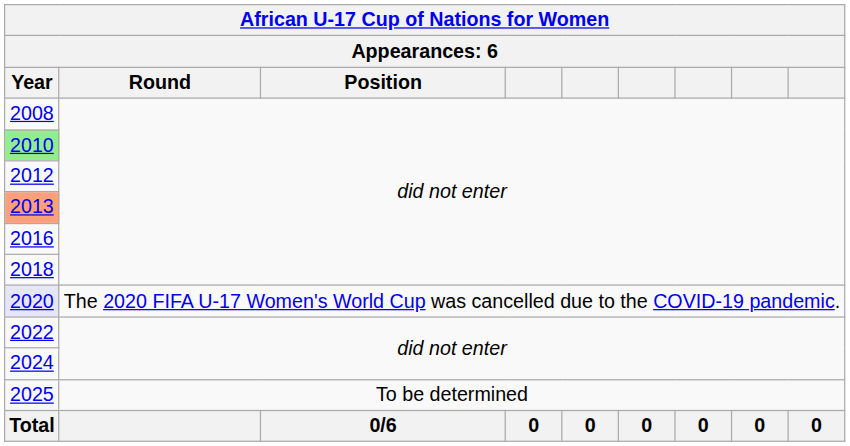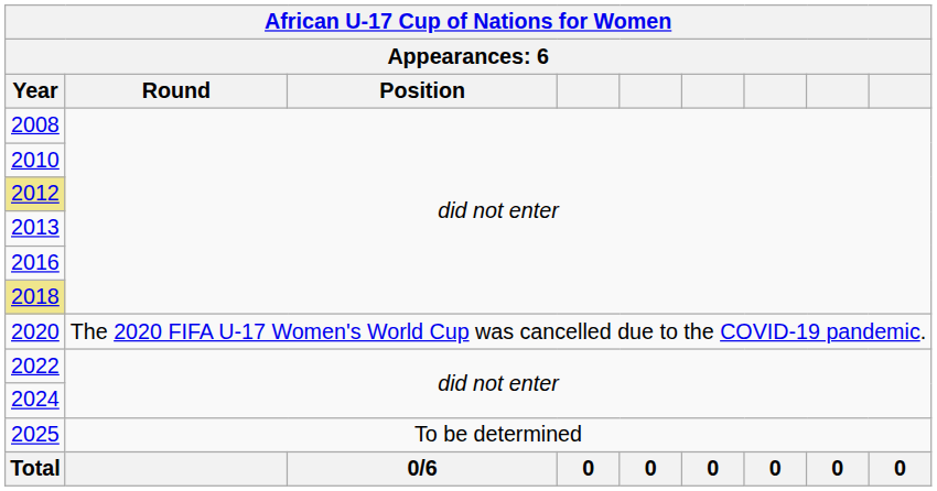2010 | Year: lightgreen background -> no background
2012 | Year: no background -> khaki background
2013 | Year: lightsalmon background -> no background
2018 | Year: no background -> khaki background
2020 | Year: lavender background -> no background
